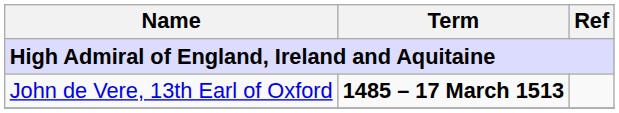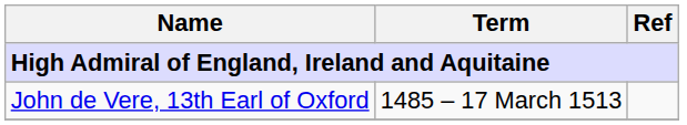John de Vere, 13th Earl of Oxford | Term: bold -> normal
